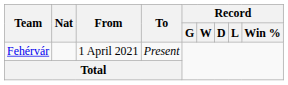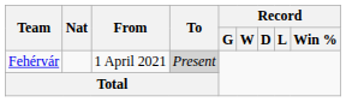Fehérvár | To: no background -> lightgrey background
